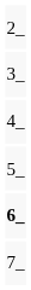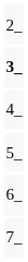3_ | column 1: normal -> bold
6_ | column 1: bold -> normal
